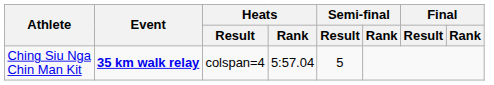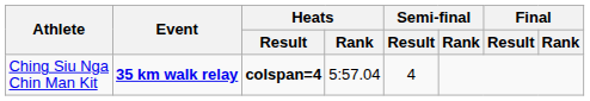Ching Siu Nga Chin Man Kit | Heats / Result: normal -> bold
Ching Siu Nga Chin Man Kit | Semi-final / Result: 5 -> 4
